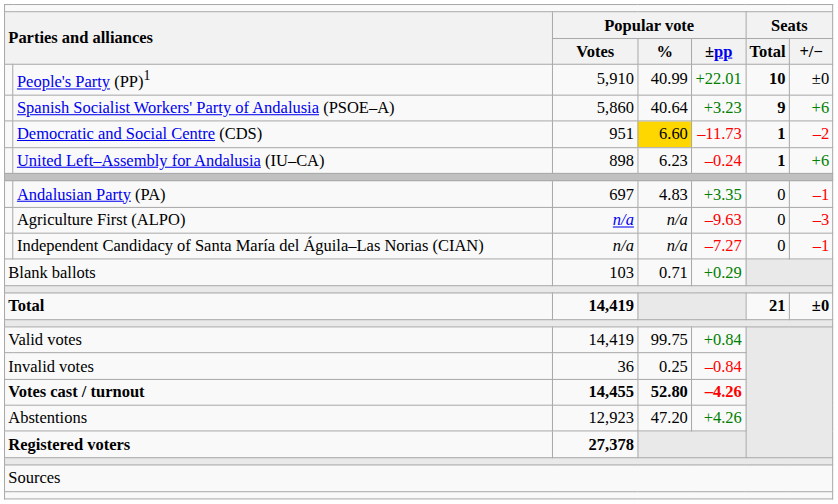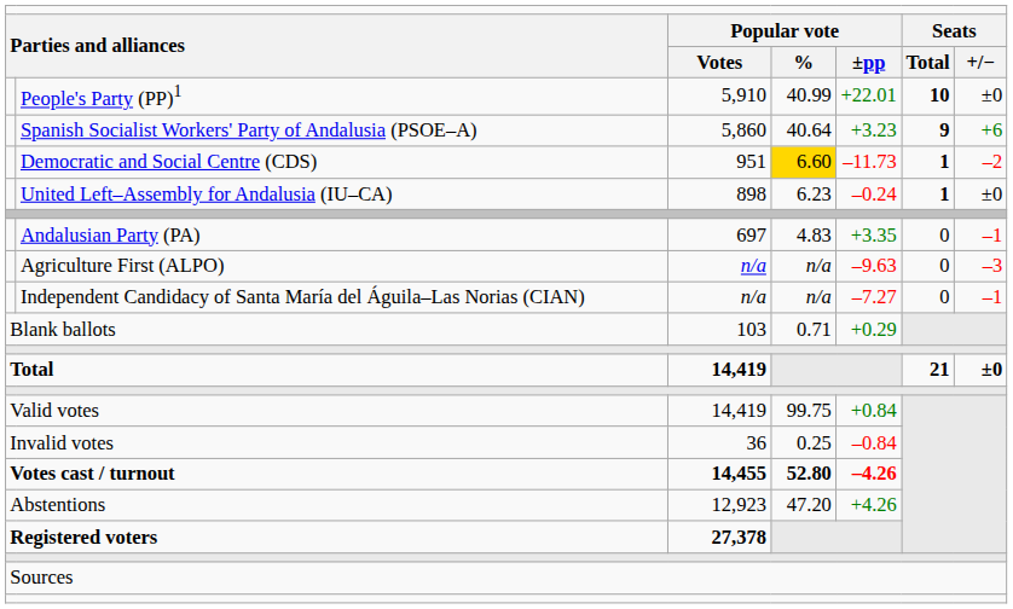United Left–Assembly for Andalusia (IU–CA) | column 7: +6 -> ±0
